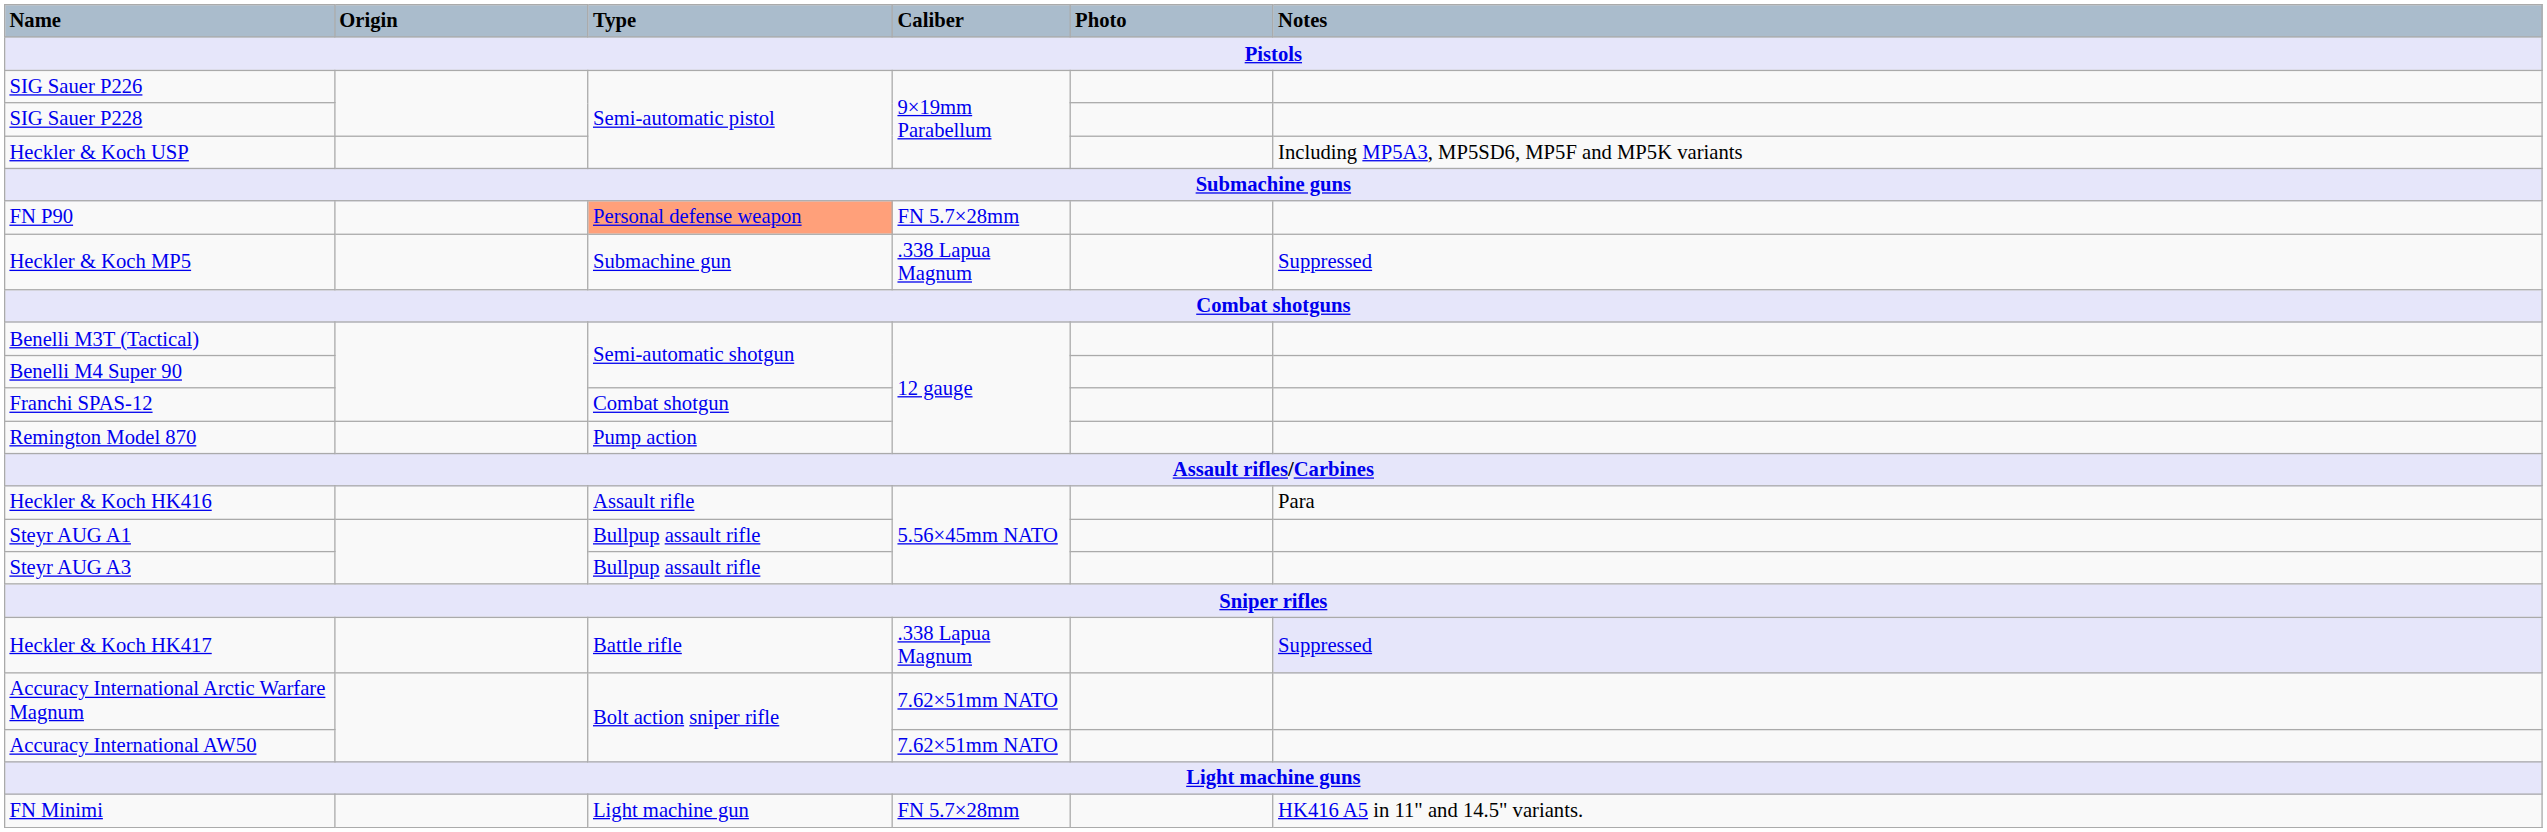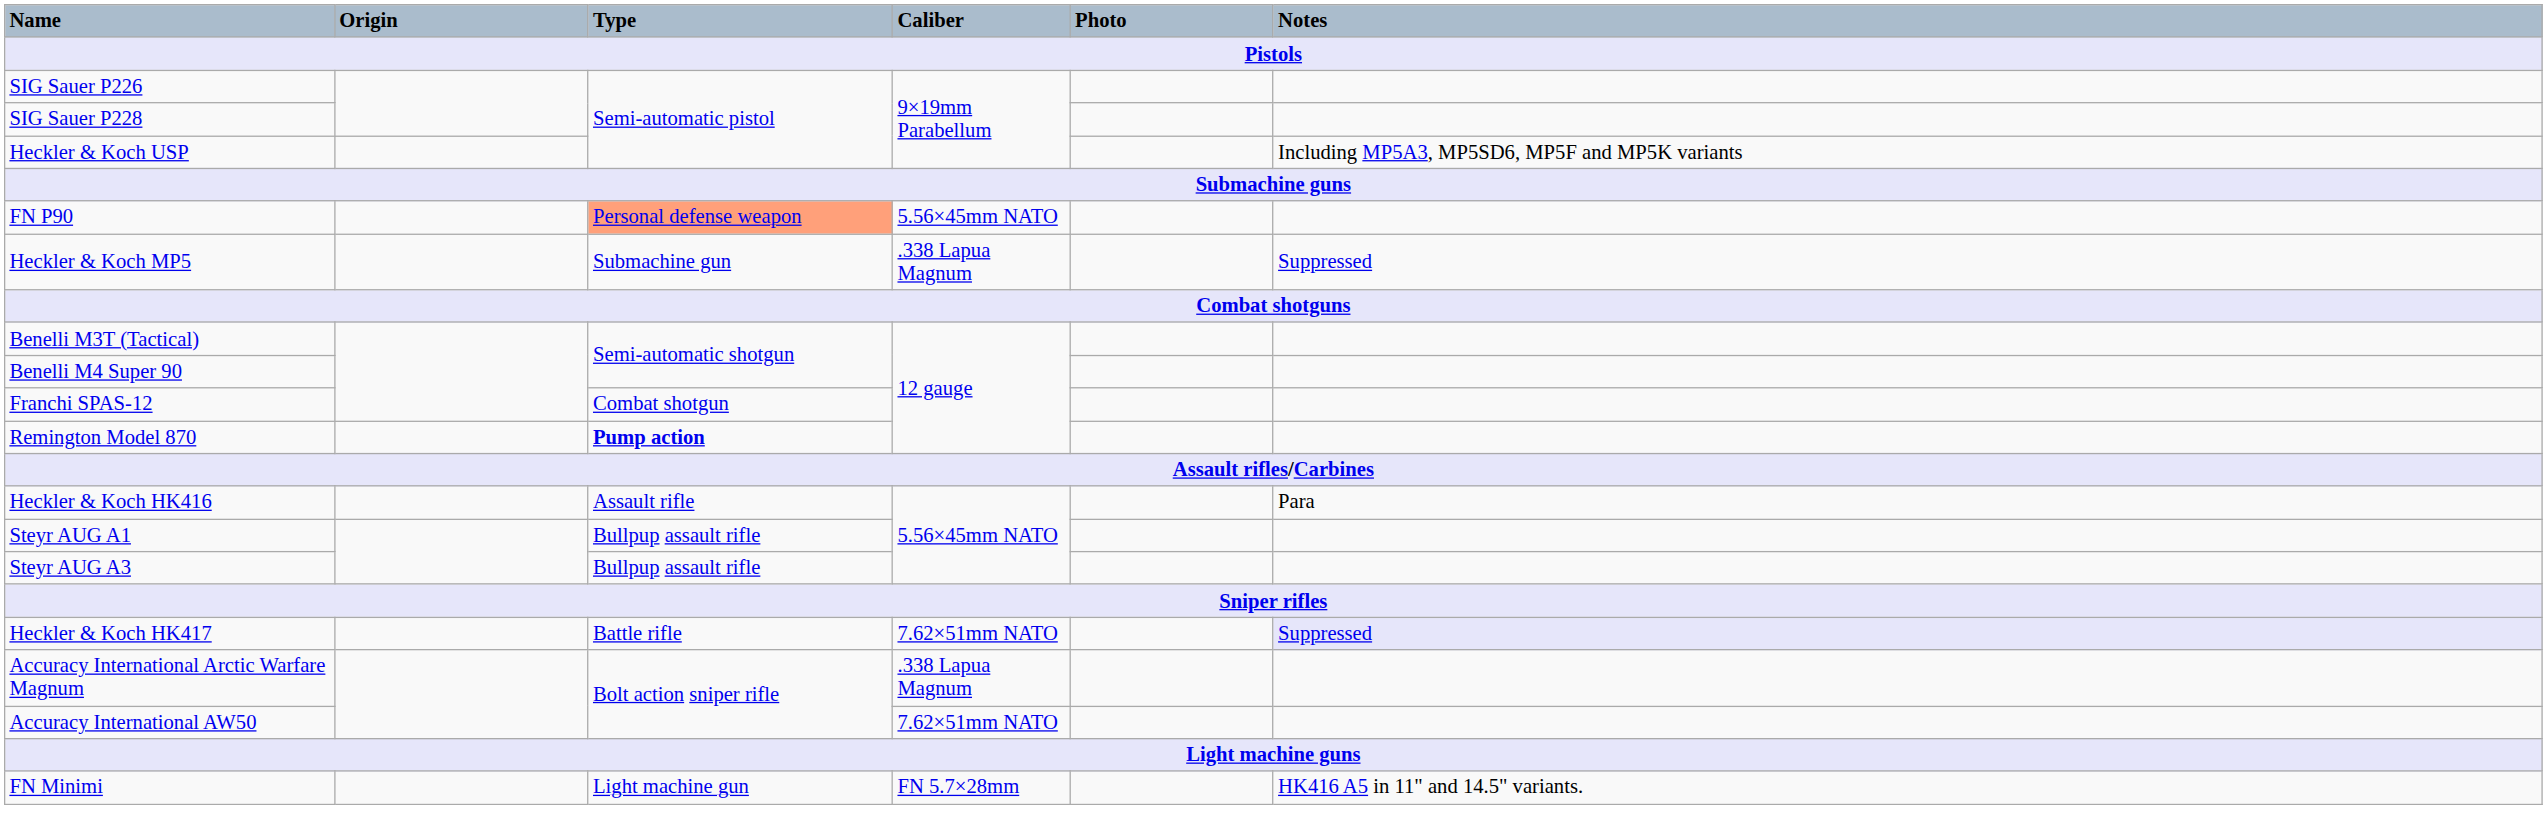FN P90 | Caliber: FN 5.7×28mm -> 5.56×45mm NATO
Remington Model 870 | Type: normal -> bold
Heckler & Koch HK417 | Caliber: .338 Lapua Magnum -> 7.62×51mm NATO
Accuracy International Arctic Warfare Magnum | Caliber: 7.62×51mm NATO -> .338 Lapua Magnum
